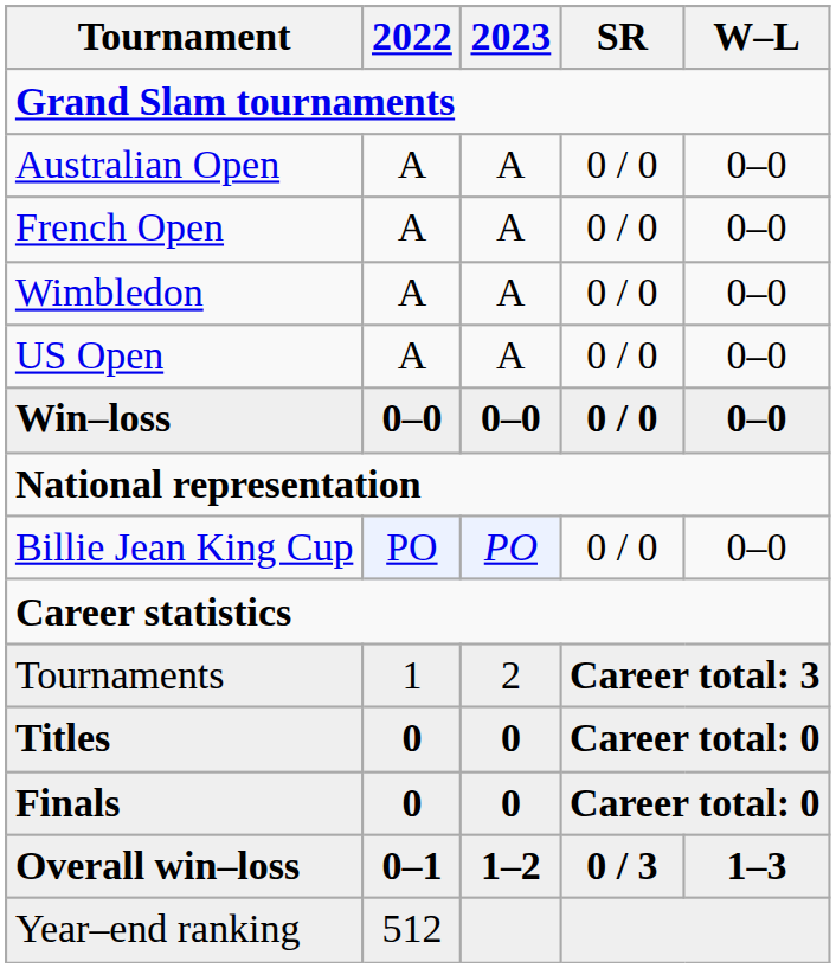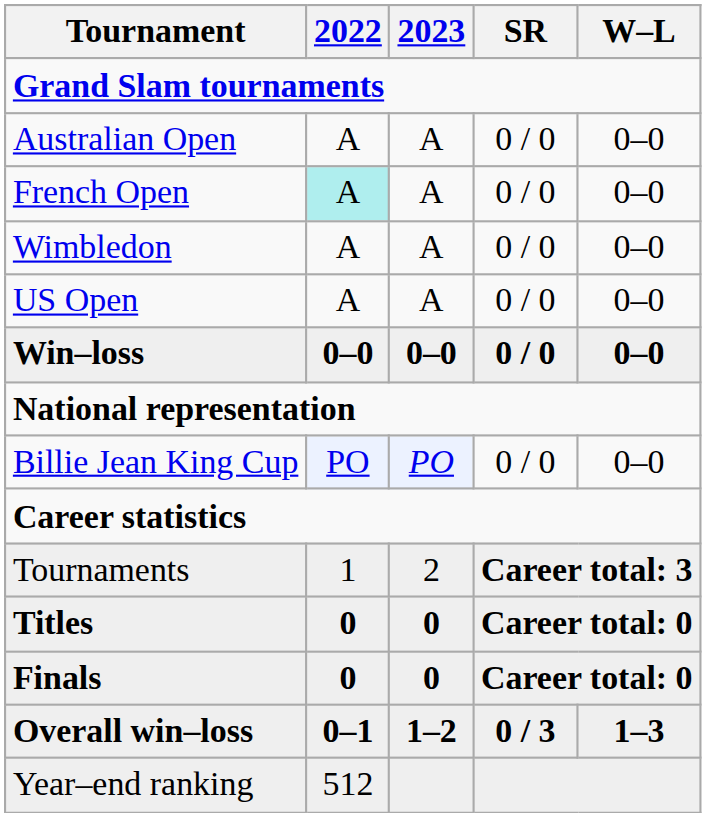French Open | 2022: no background -> paleturquoise background
